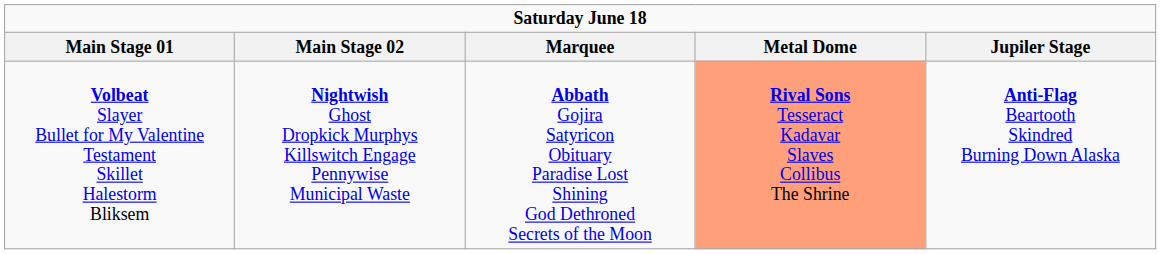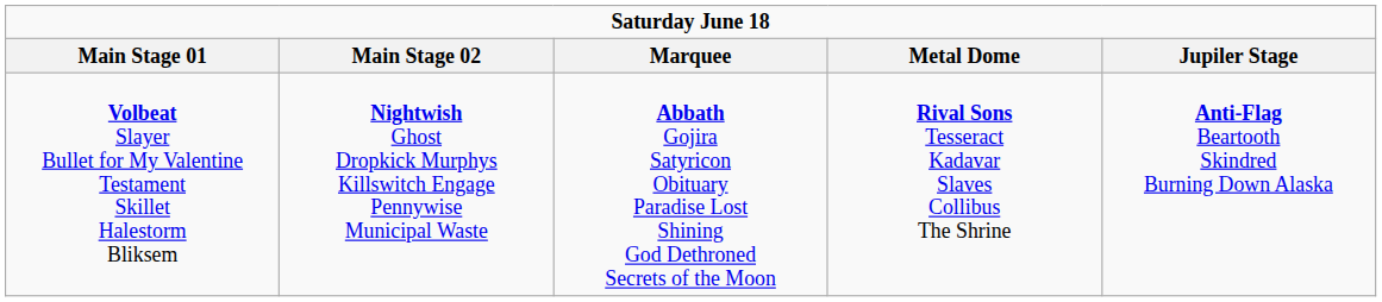row 3 | Metal Dome: lightsalmon background -> no background
